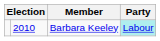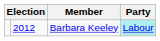Barbara Keeley | column 2: 2010 -> 2012
